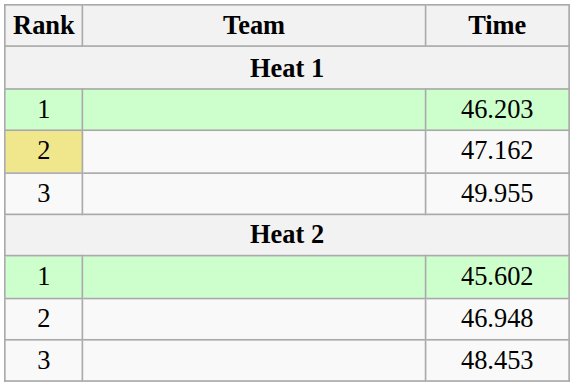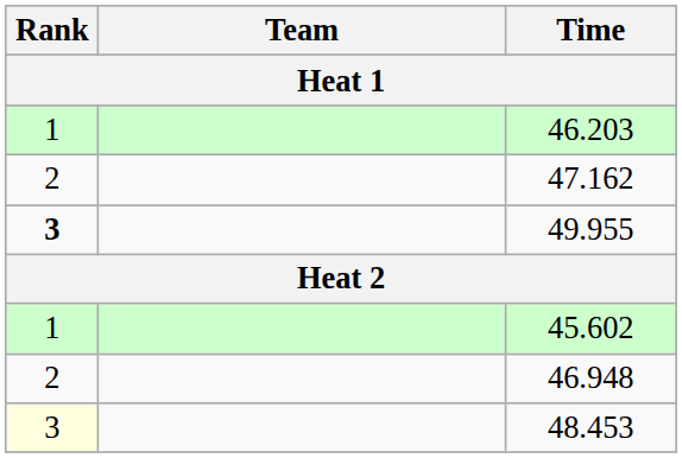47.162 | Rank: khaki background -> no background
49.955 | Rank: normal -> bold
48.453 | Rank: no background -> lightyellow background
